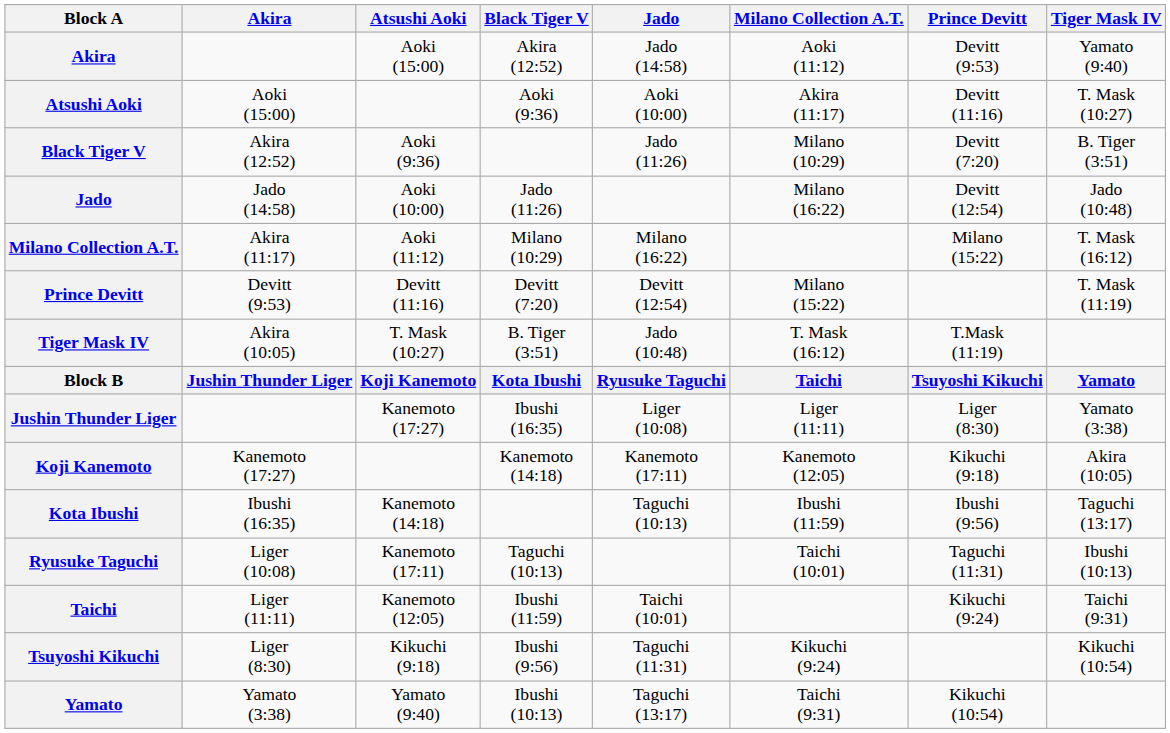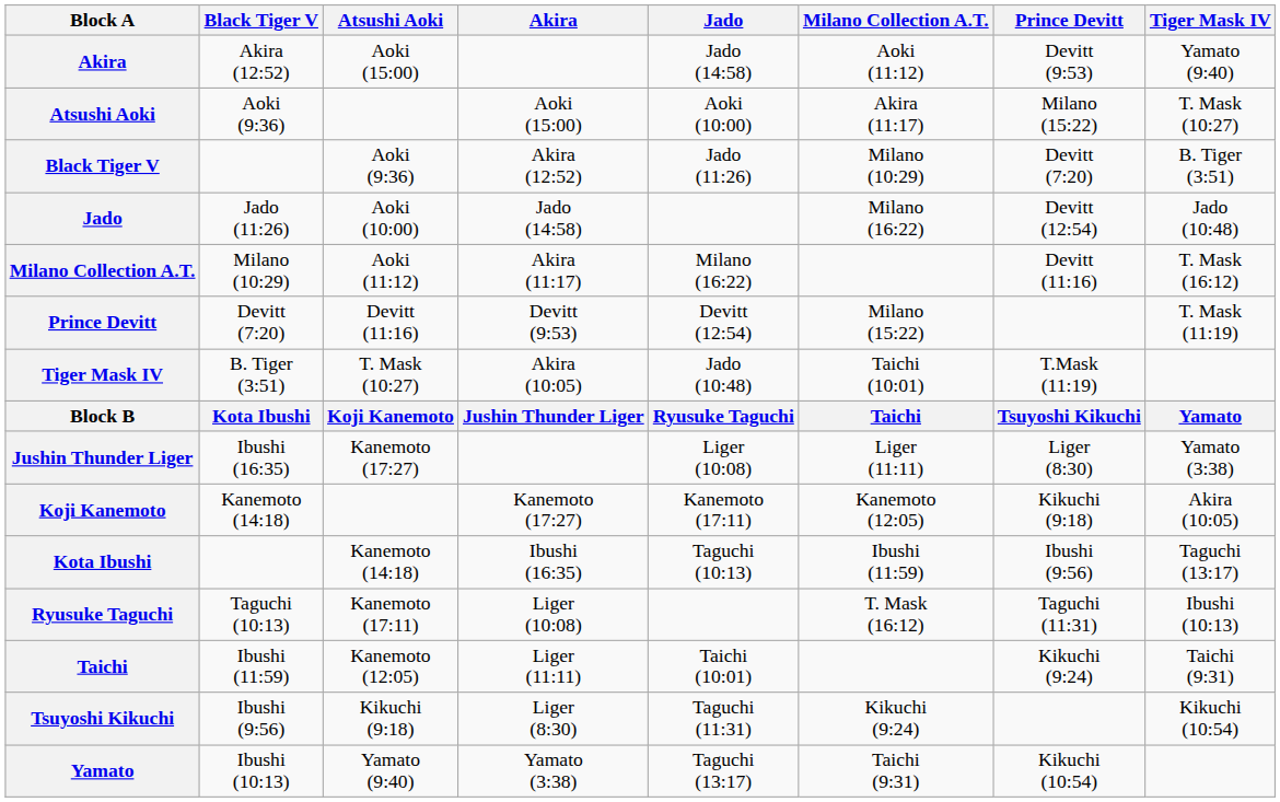columns swapped: Akira <-> Black Tiger V
row 3 | Prince Devitt: Devitt (11:16) -> Milano (15:22)
row 6 | Prince Devitt: Milano (15:22) -> Devitt (11:16)
row 8 | Milano Collection A.T.: T. Mask (16:12) -> Taichi (10:01)
row 13 | Milano Collection A.T.: Taichi (10:01) -> T. Mask (16:12)
